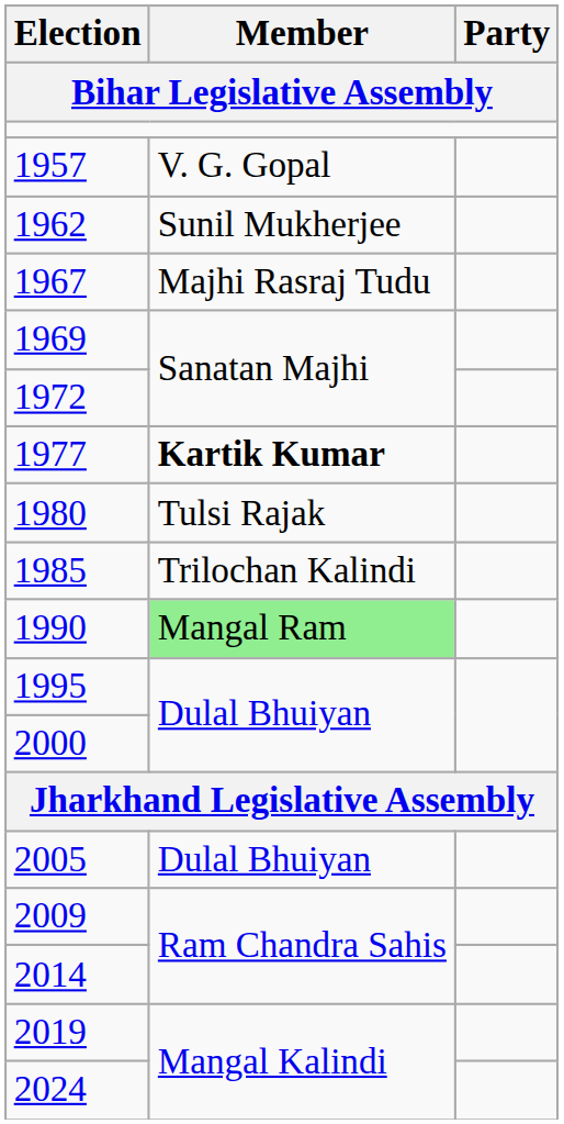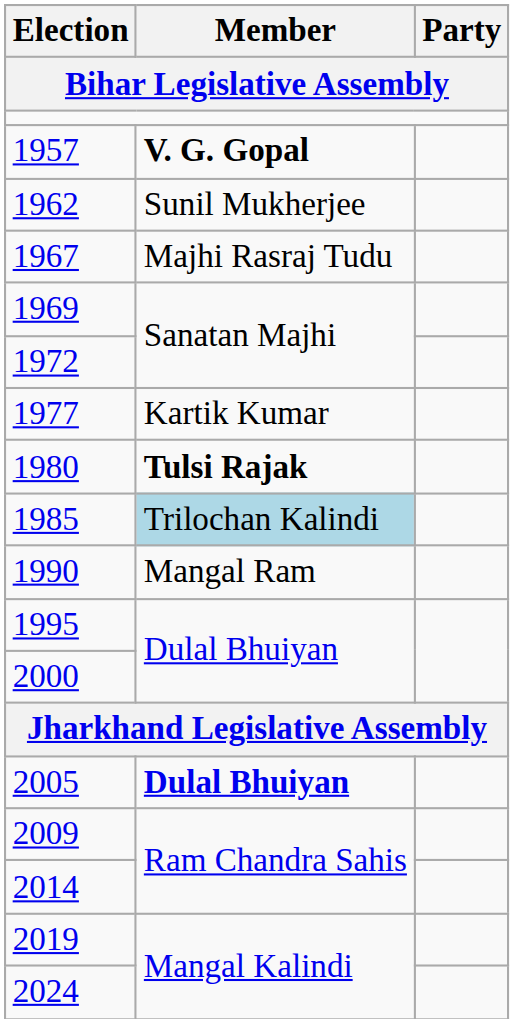1957 | Member: normal -> bold
1977 | Member: bold -> normal
1980 | Member: normal -> bold
1985 | Member: no background -> lightblue background
1990 | Member: lightgreen background -> no background
2005 | Member: normal -> bold
